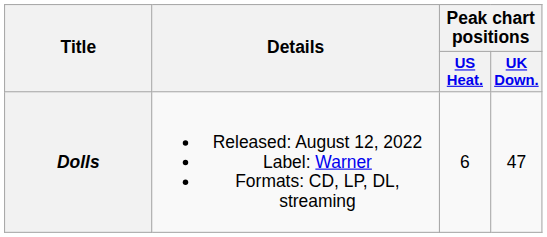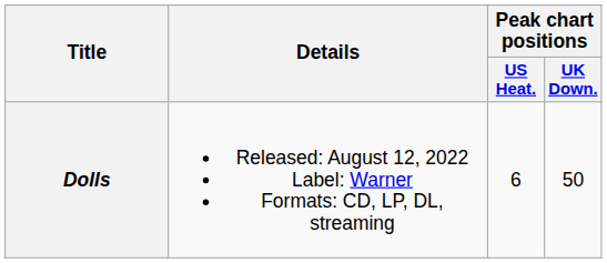Dolls | Peak chart positions / UK Down.: 47 -> 50
